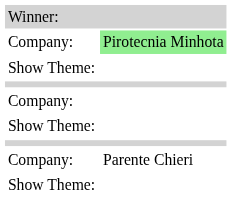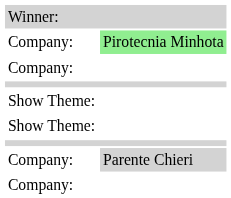row 3 | column 1: Show Theme: -> Company:
row 4 | column 1: Company: -> Show Theme:
row 6 | column 2: no background -> lightgrey background
row 7 | column 1: Show Theme: -> Company:
